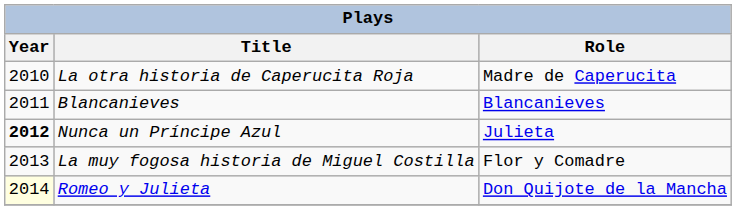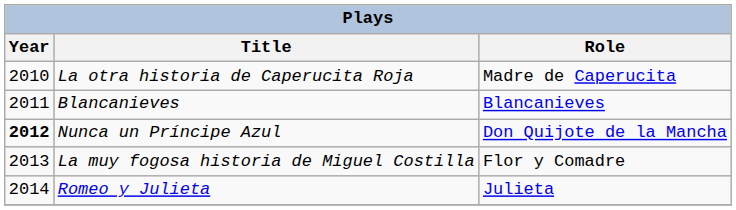Nunca un Príncipe Azul | Role: Julieta -> Don Quijote de la Mancha
Romeo y Julieta | Year: lightyellow background -> no background
Romeo y Julieta | Role: Don Quijote de la Mancha -> Julieta
